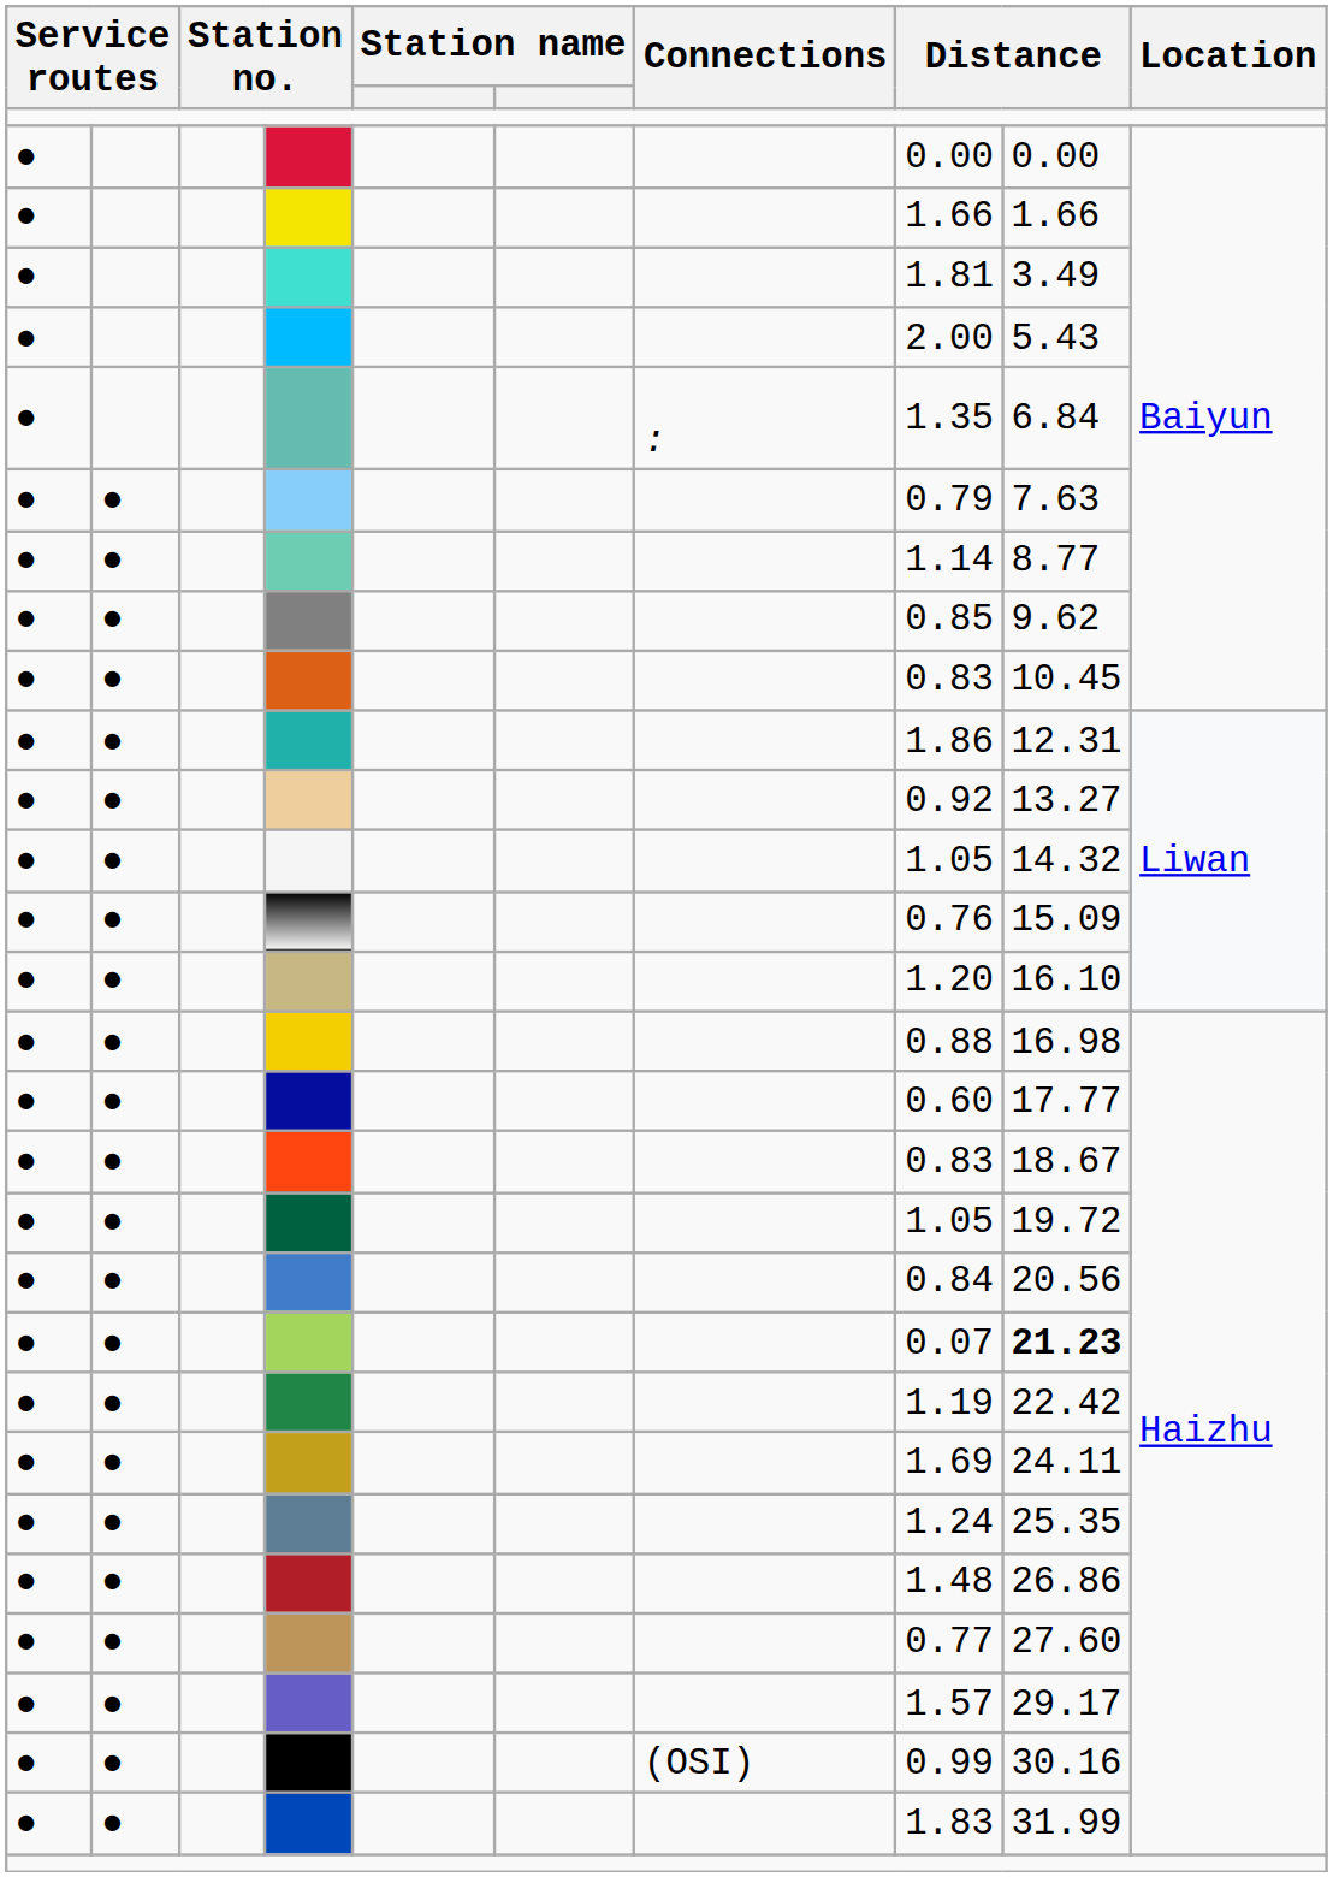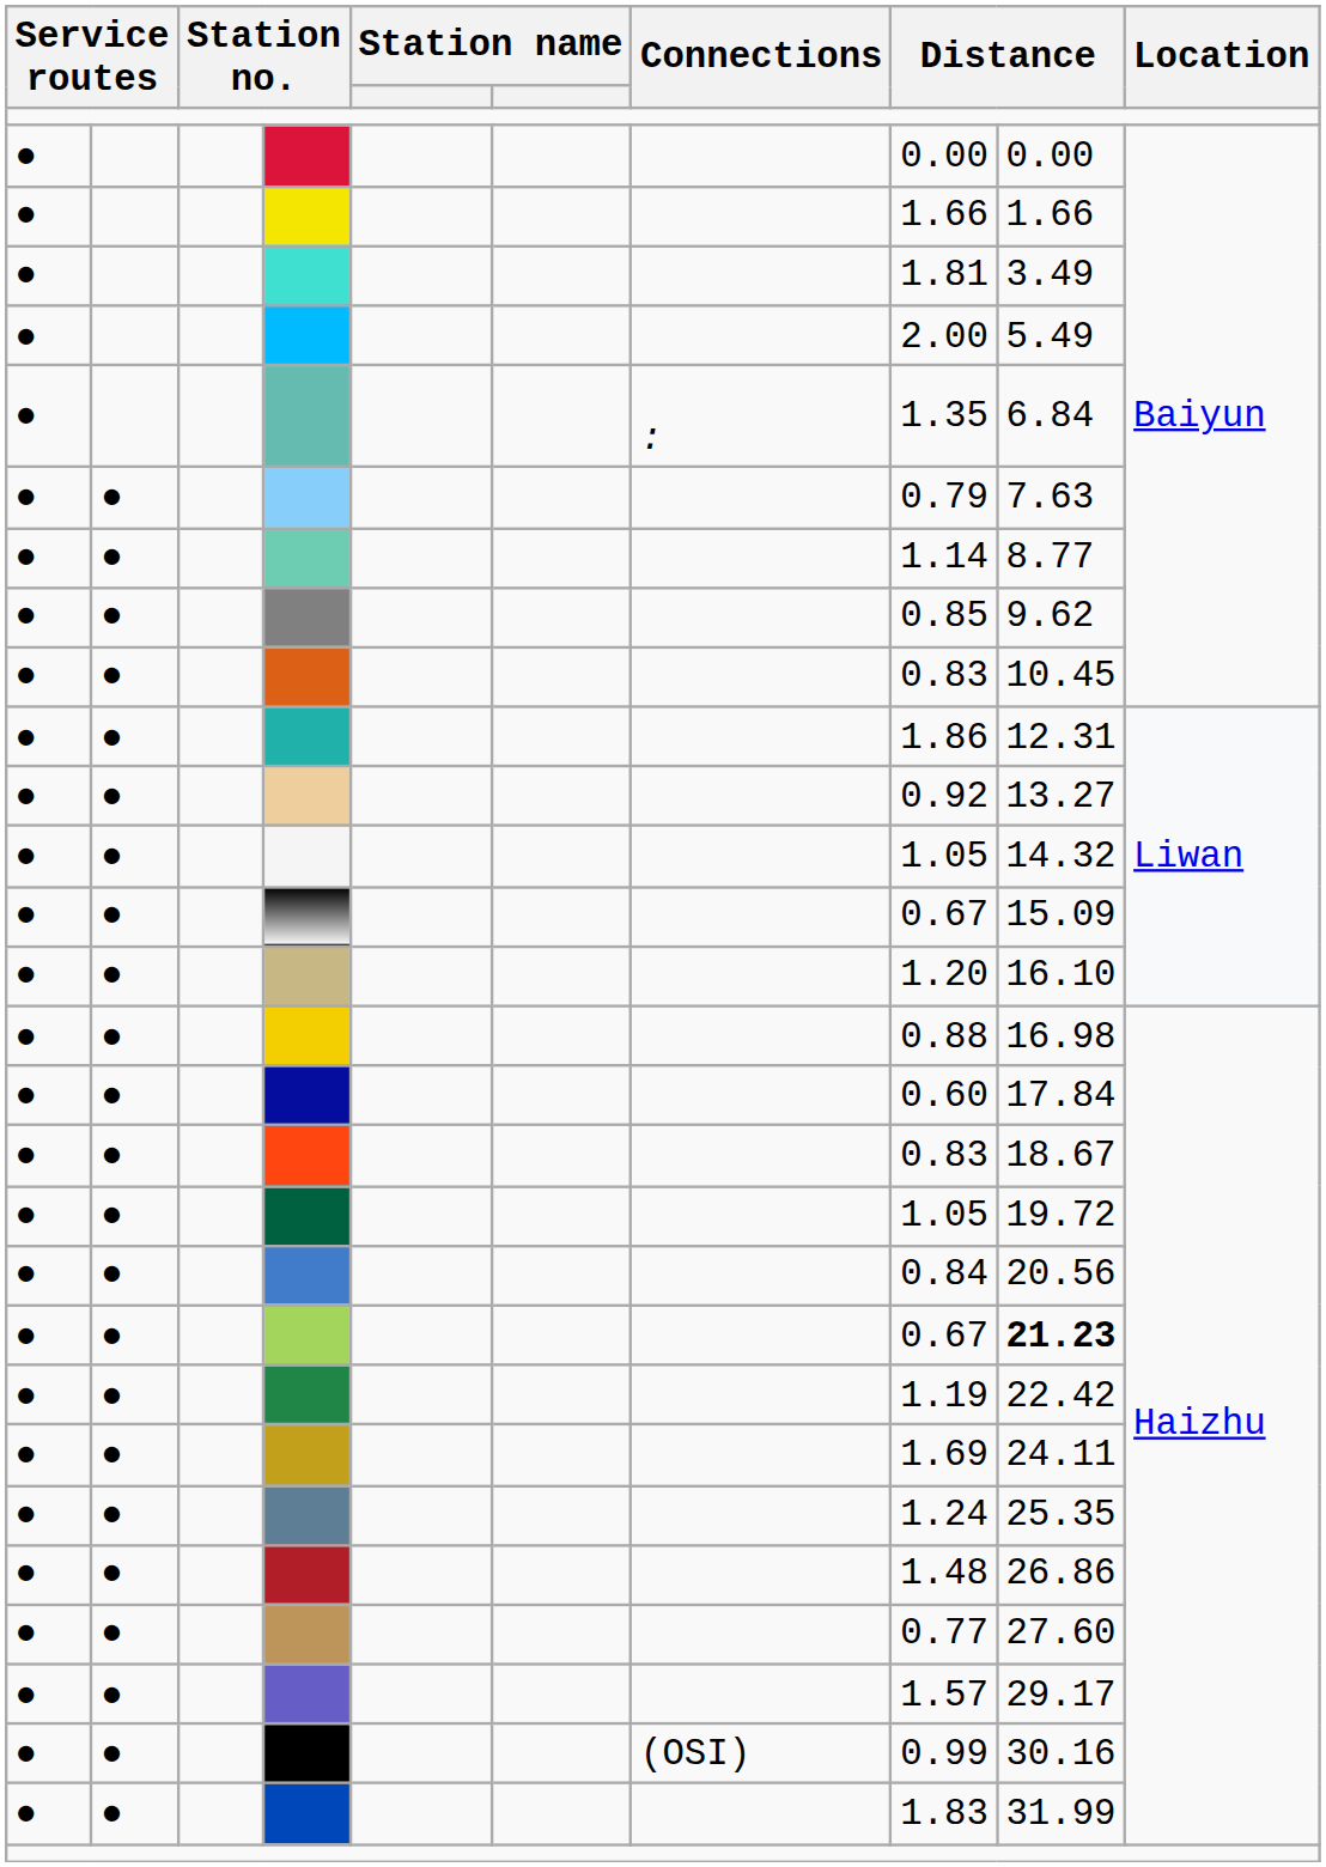row 7 | column 9: 5.43 -> 5.49
row 16 | column 8: 0.76 -> 0.67
row 19 | column 9: 17.77 -> 17.84
row 23 | column 8: 0.07 -> 0.67
